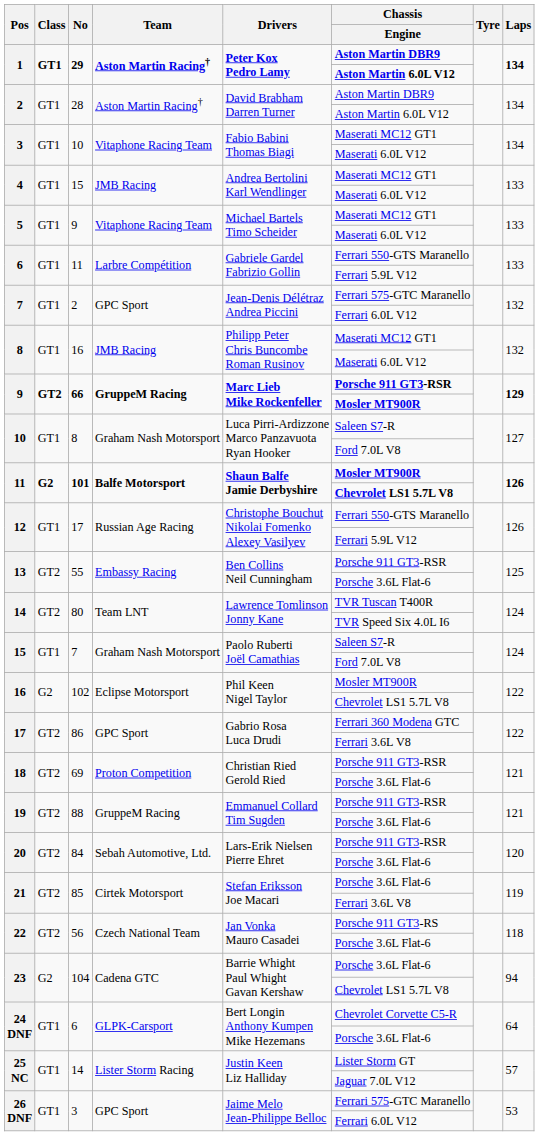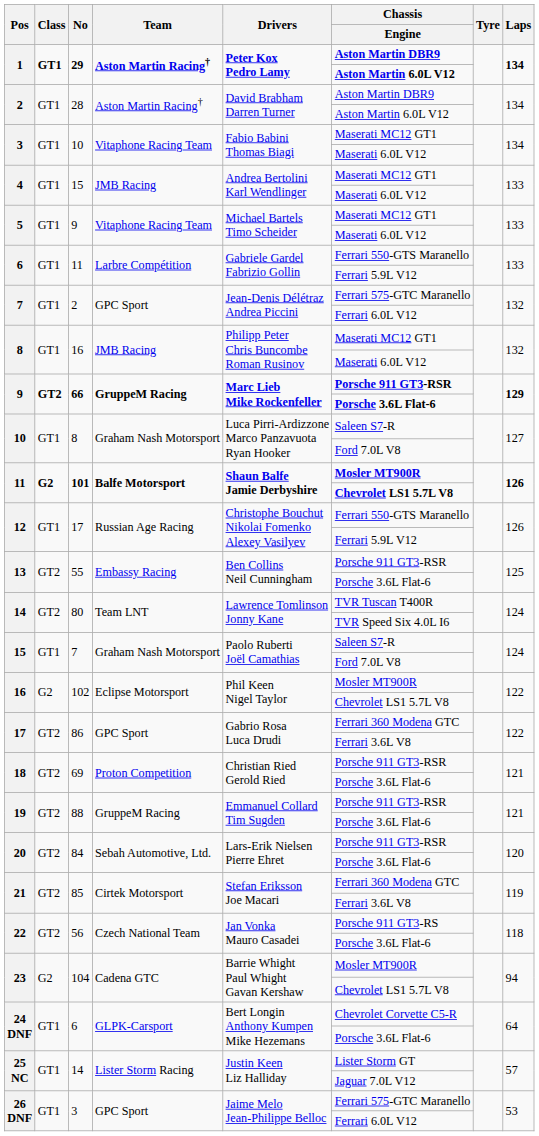row 20 | Chassis / Engine: Mosler MT900R -> Porsche 3.6L Flat-6
row 43 | Chassis / Engine: Porsche 3.6L Flat-6 -> Ferrari 360 Modena GTC
row 47 | Chassis / Engine: Porsche 3.6L Flat-6 -> Mosler MT900R
